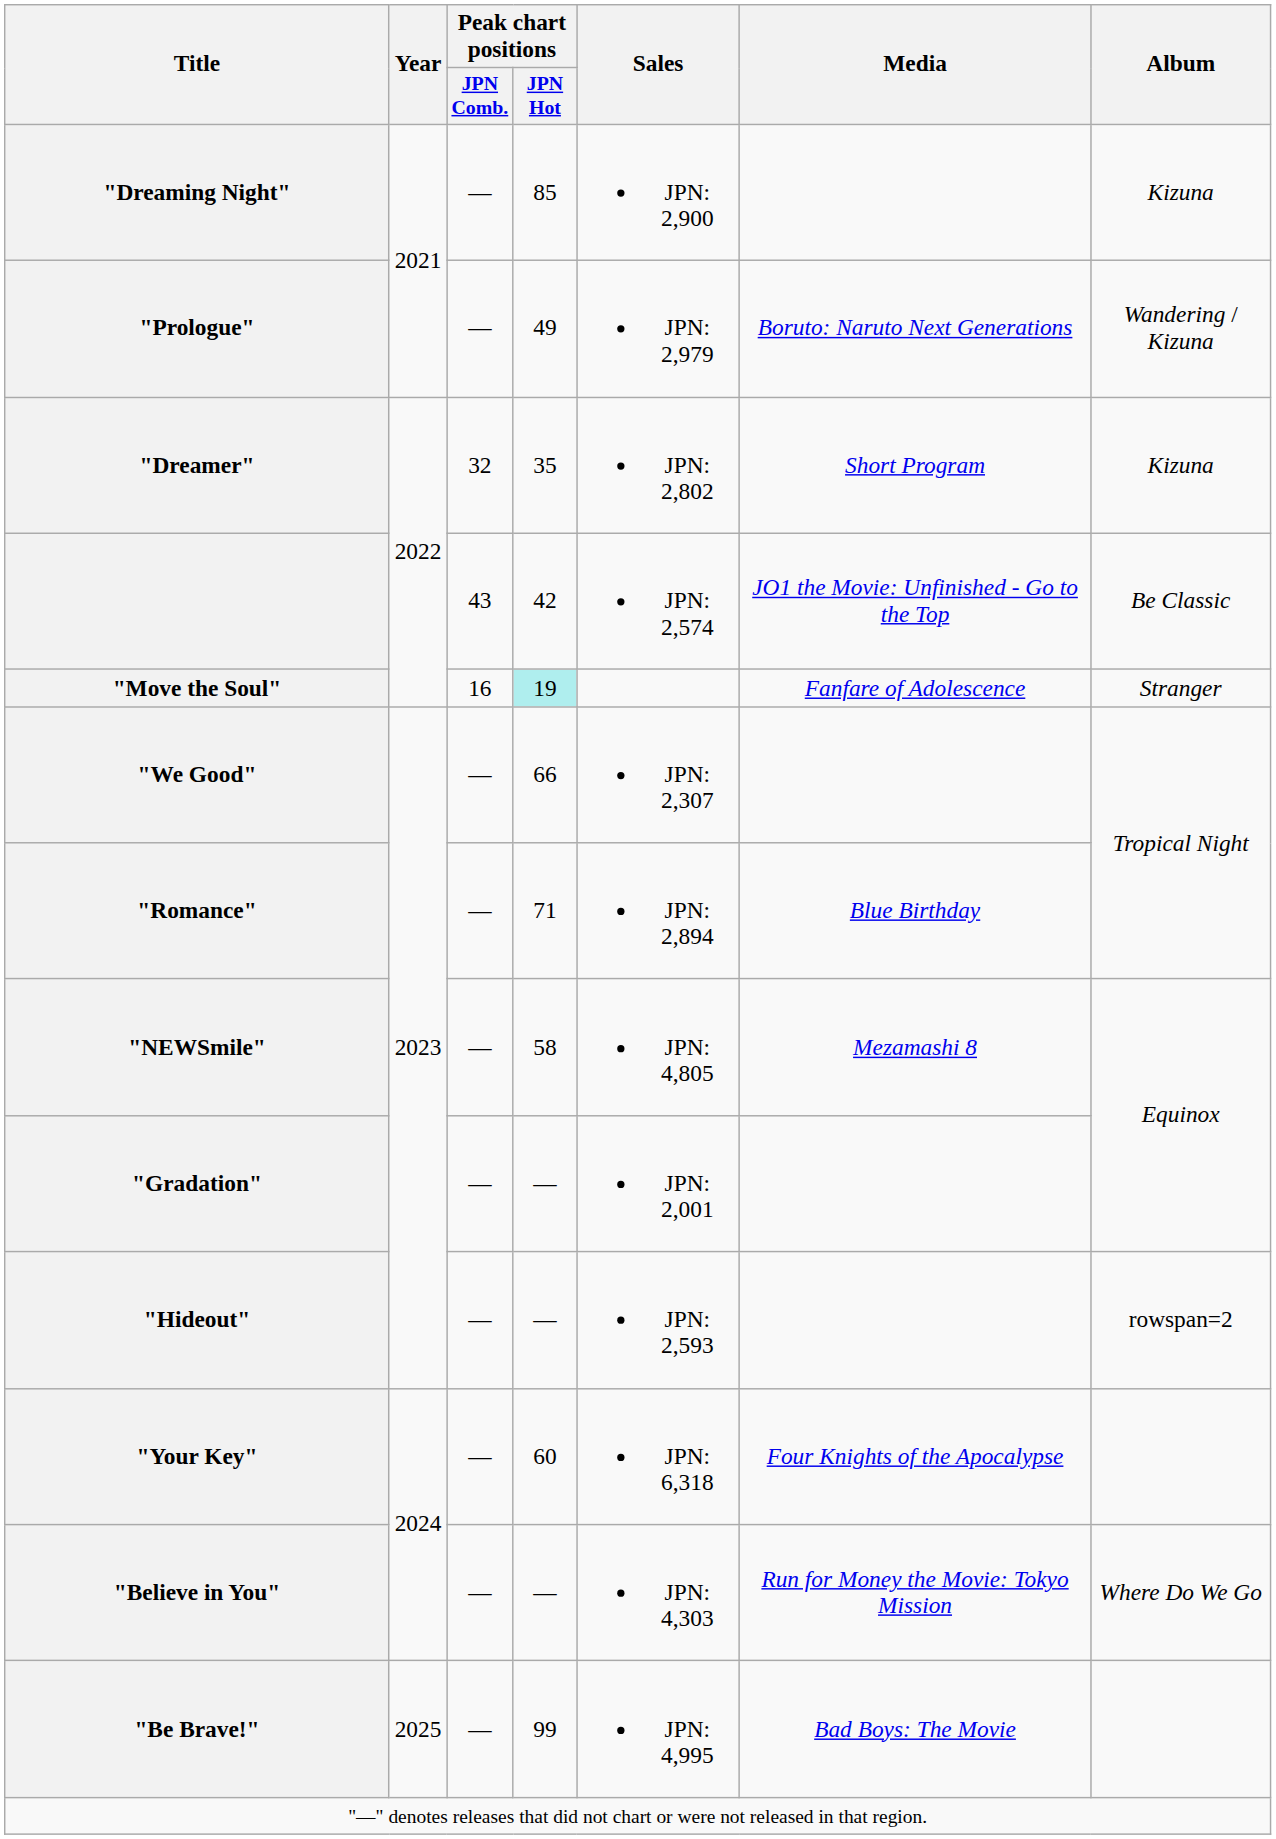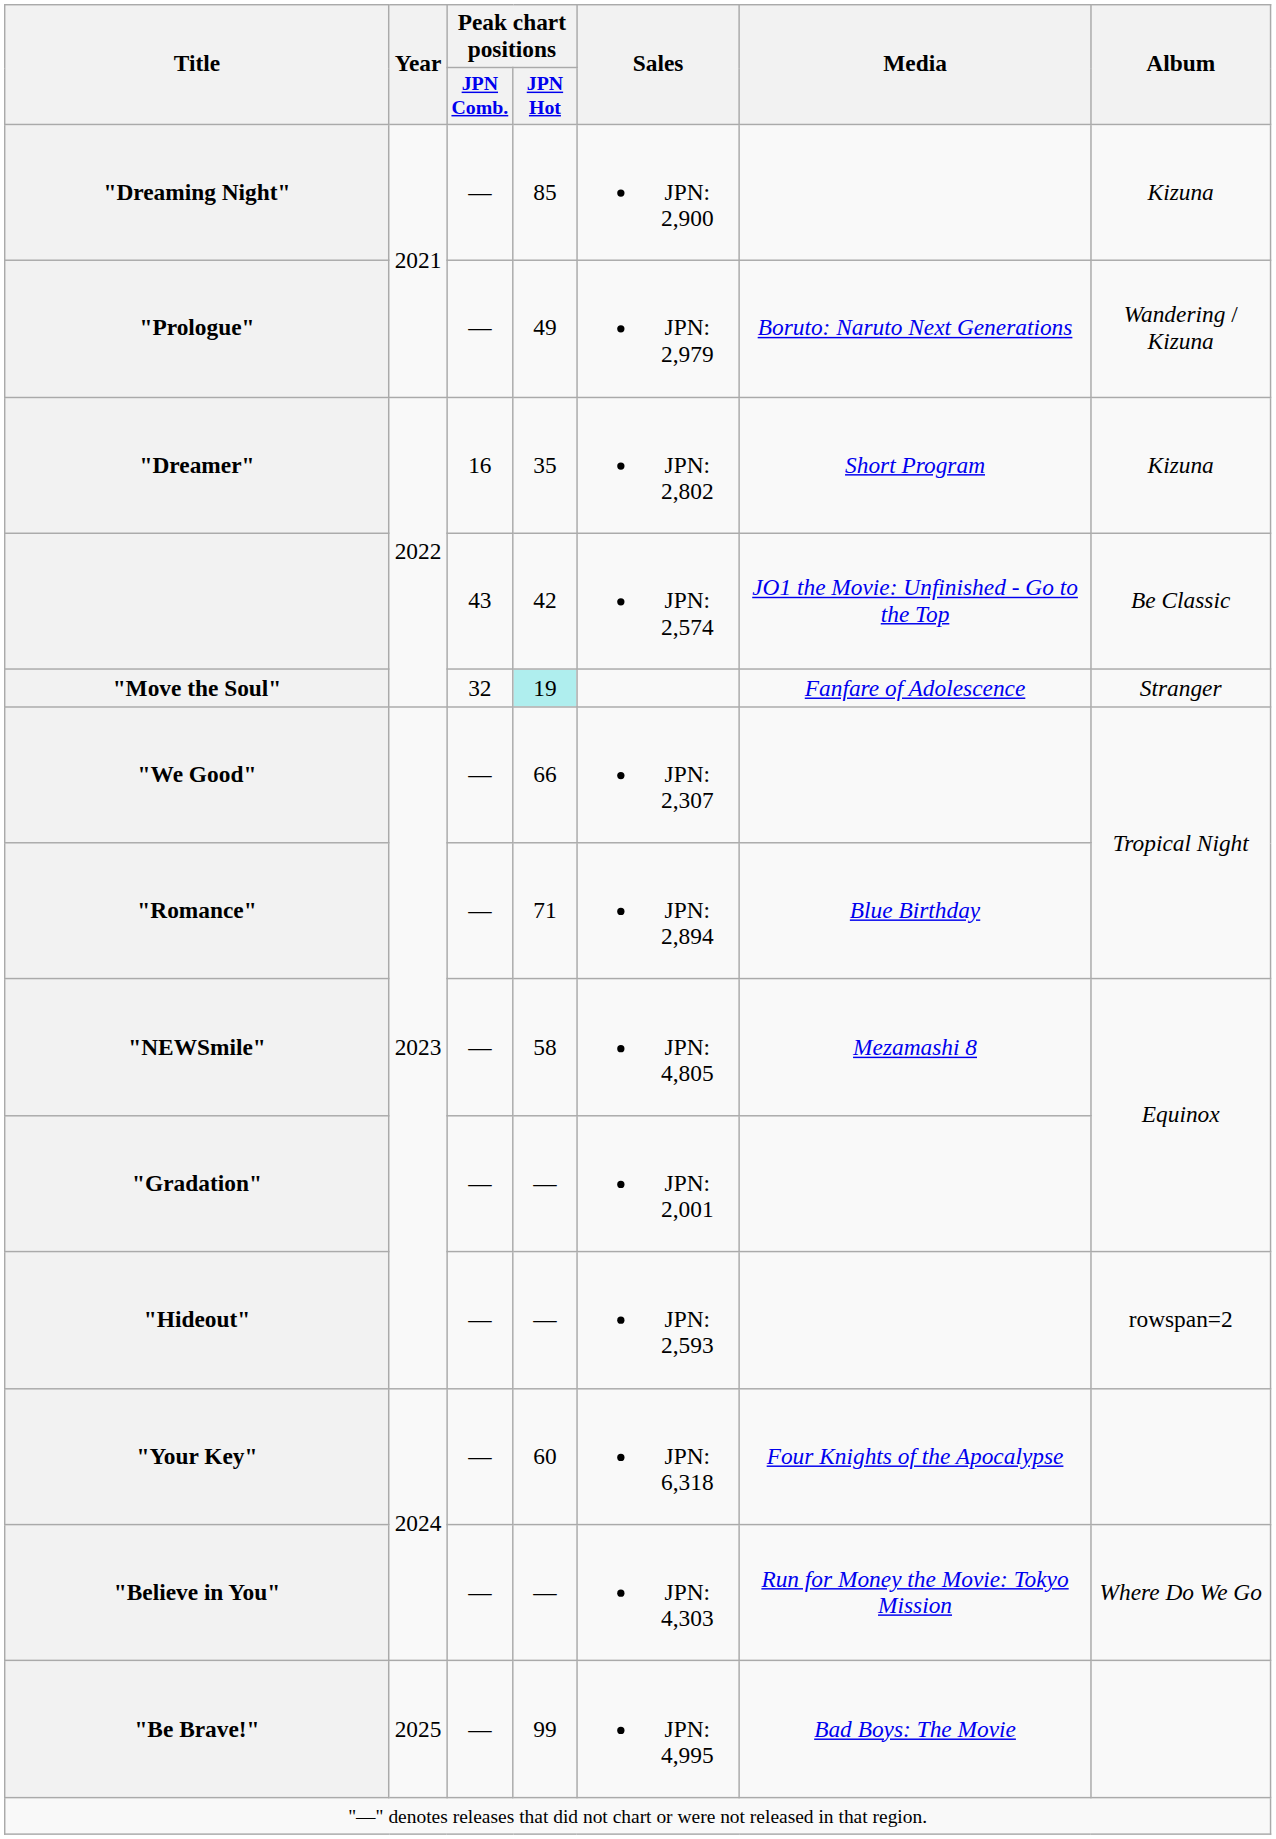"Dreamer" | Peak chart positions / JPN Comb.: 32 -> 16
"Move the Soul" | Peak chart positions / JPN Comb.: 16 -> 32
